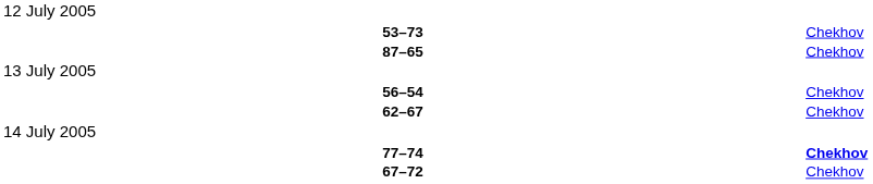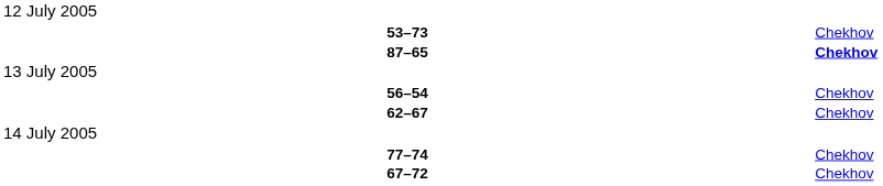87–65 | column 3: normal -> bold
77–74 | column 3: bold -> normal
